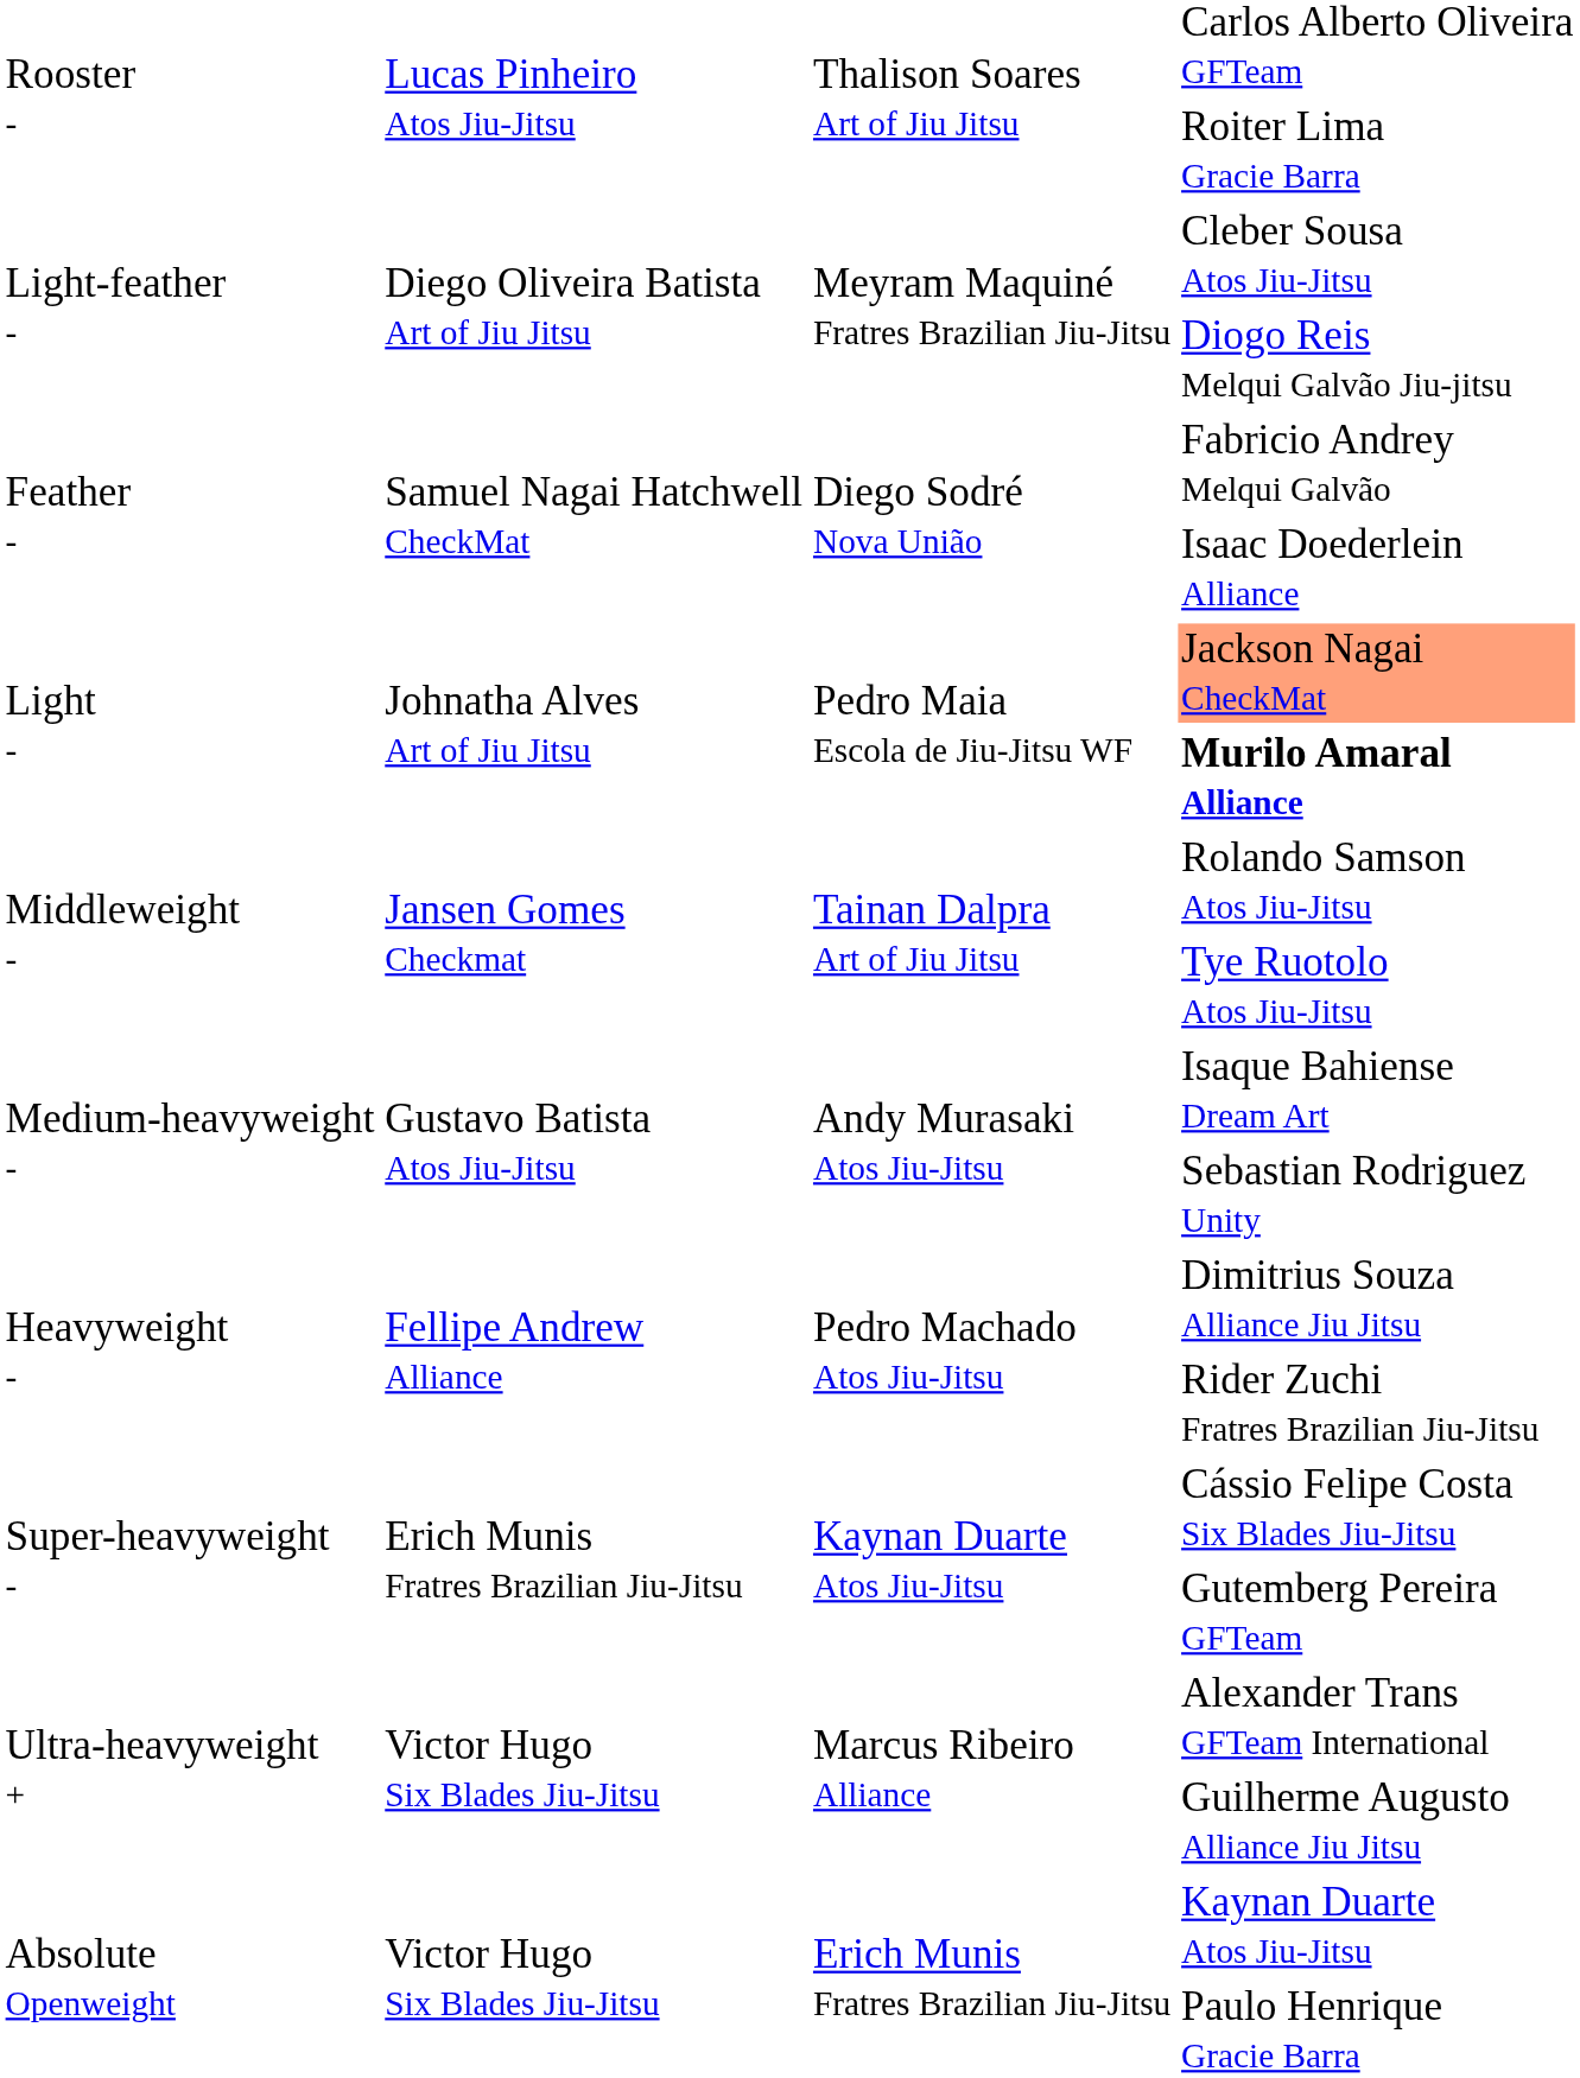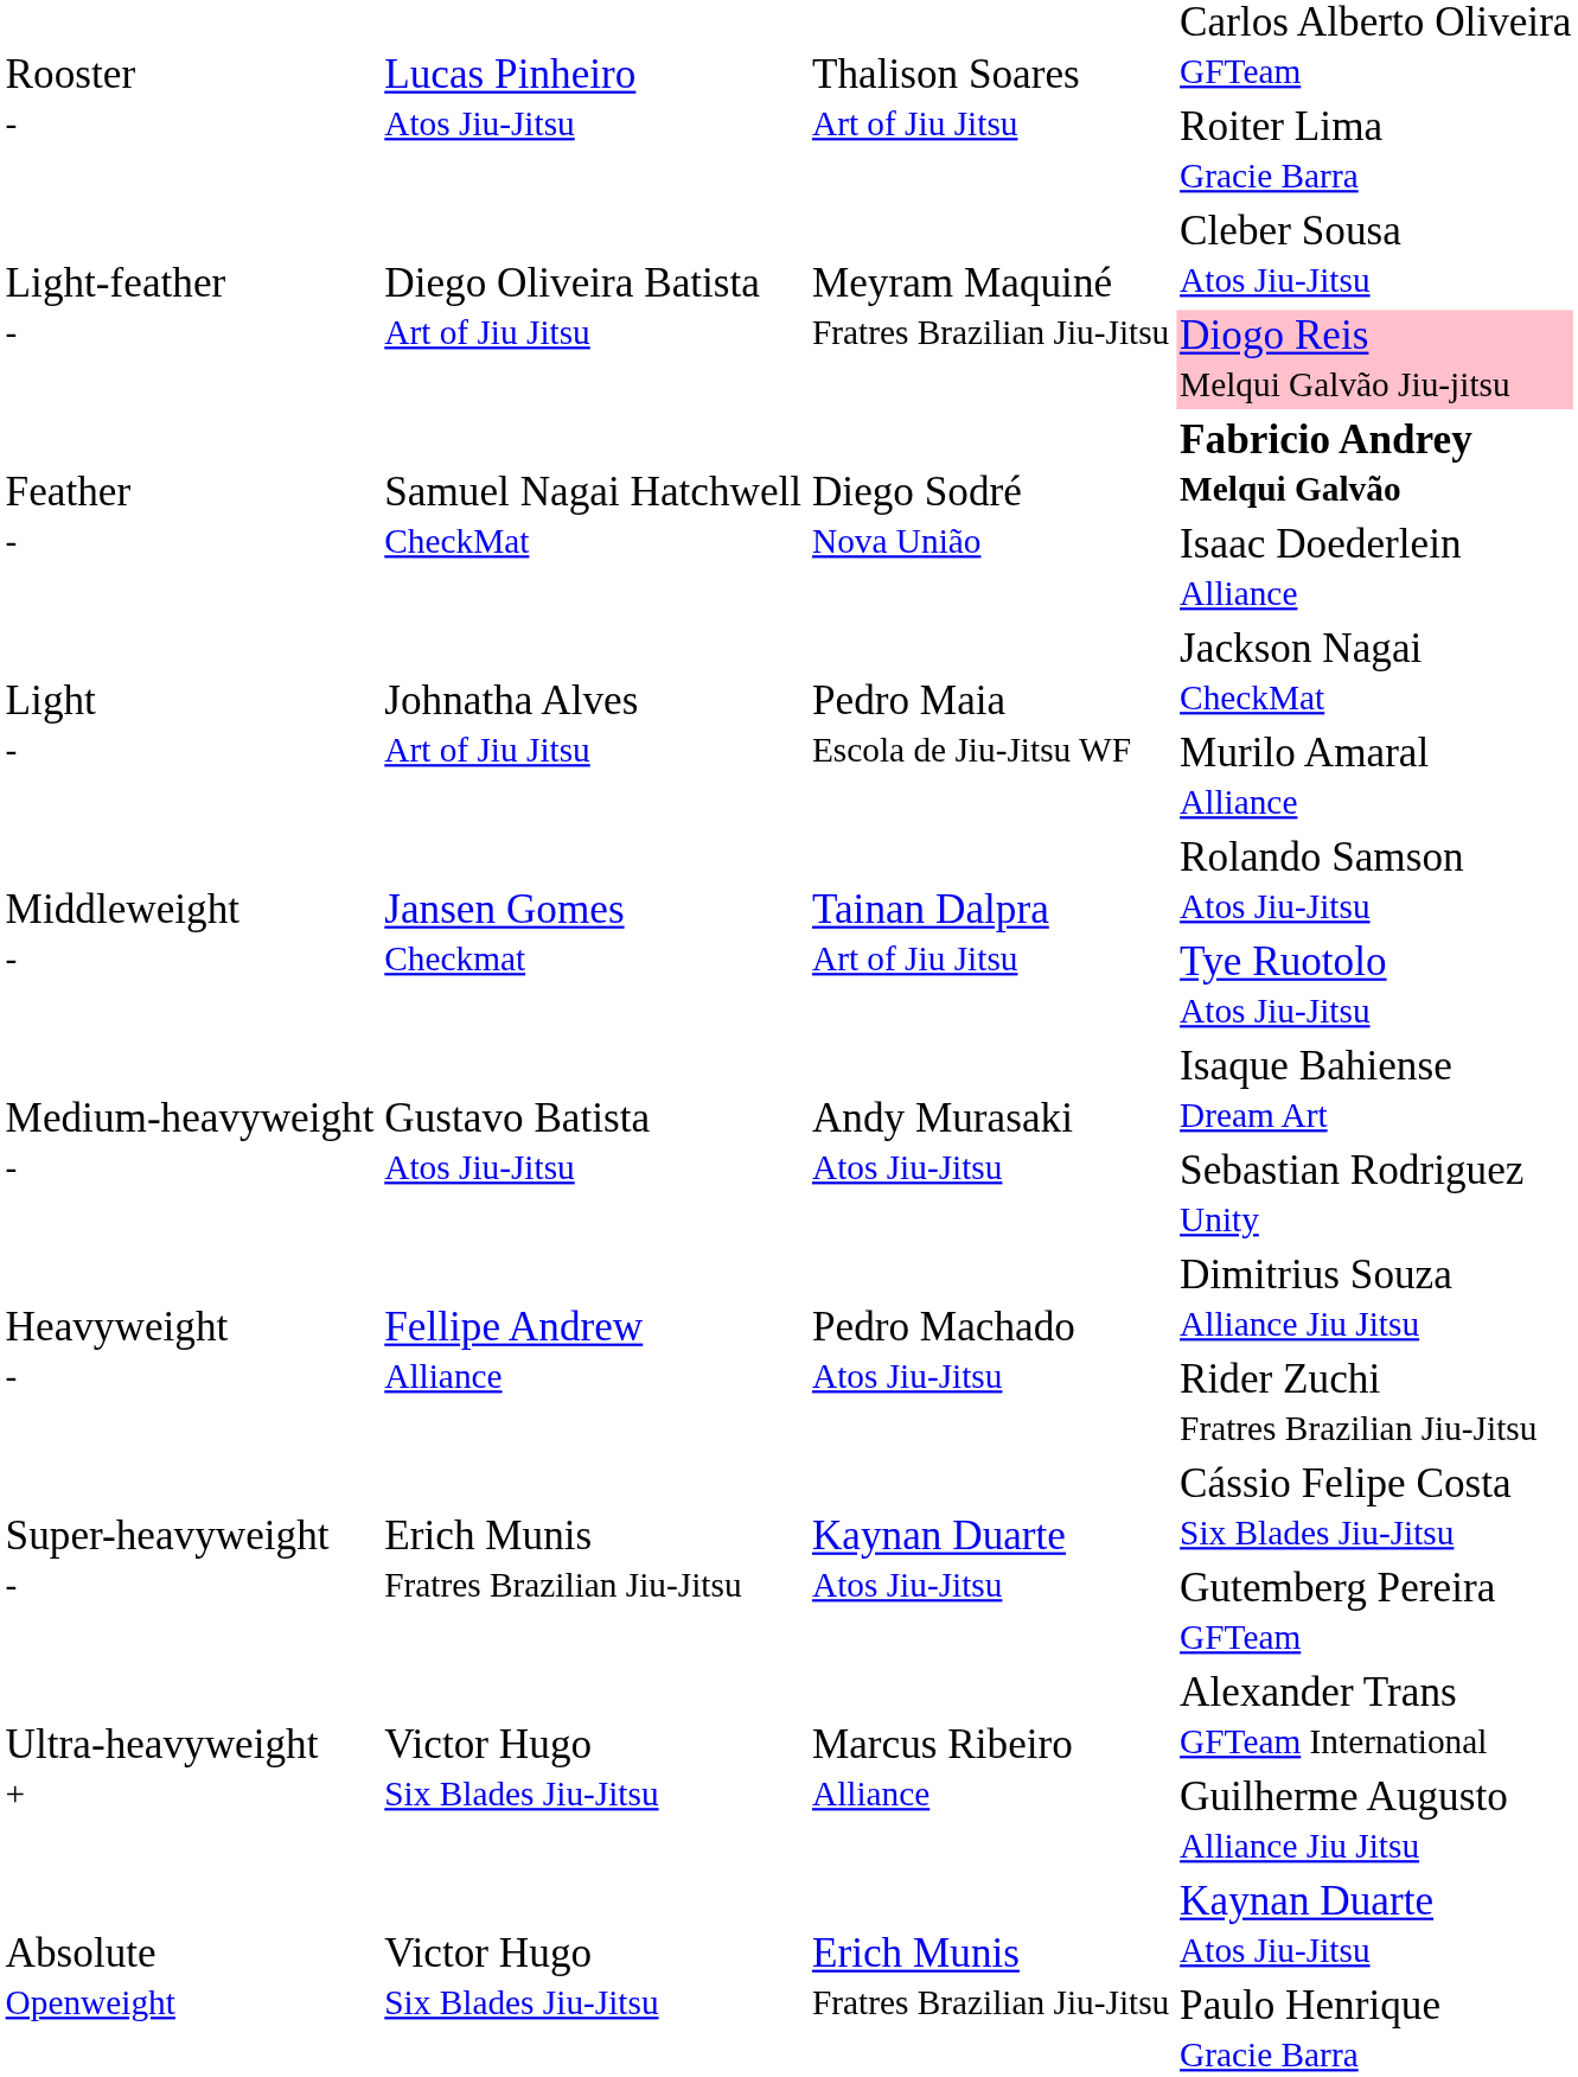Diogo Reis Melqui Galvão Jiu-jitsu | column 4: no background -> pink background
Fabricio Andrey Melqui Galvão | column 4: normal -> bold
Jackson Nagai CheckMat | column 4: lightsalmon background -> no background
Murilo Amaral Alliance | column 4: bold -> normal
